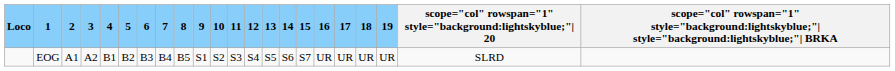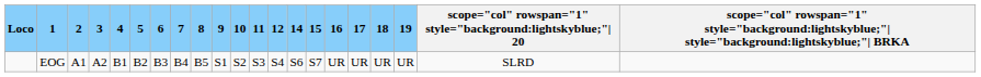- column: 13 | S5
